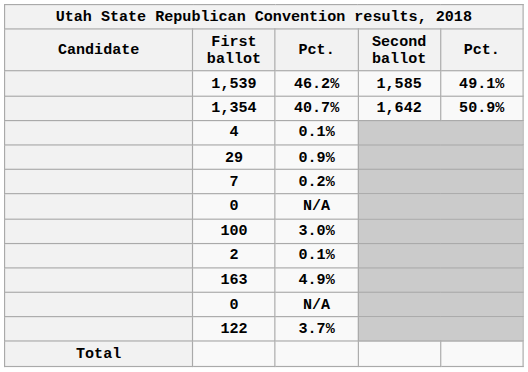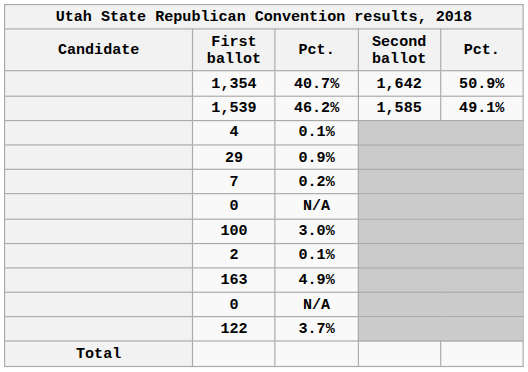rows swapped: 1,354 <-> 1,539
